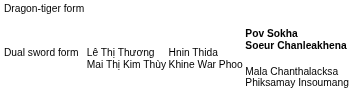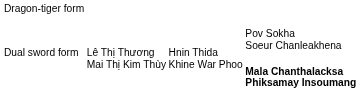Pov Sokha Soeur Chanleakhena | column 4: bold -> normal
Mala Chanthalacksa Phiksamay Insoumang | column 4: normal -> bold
